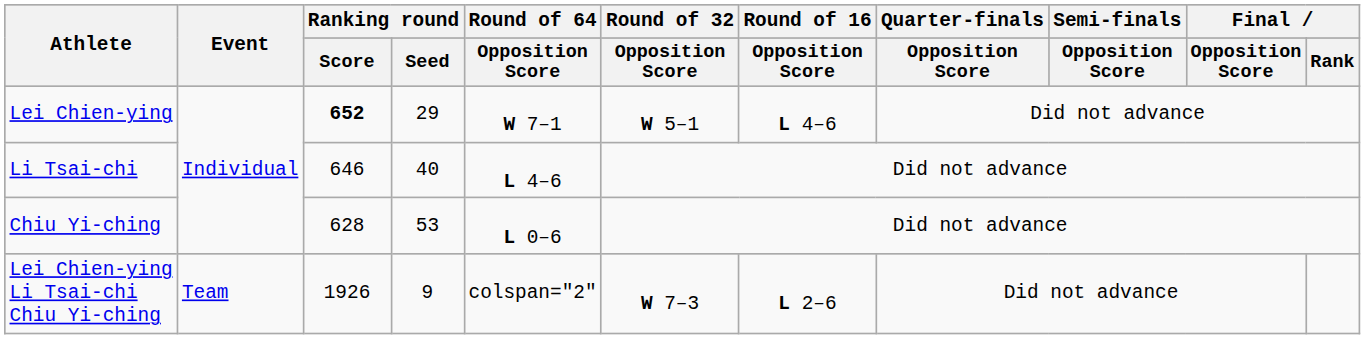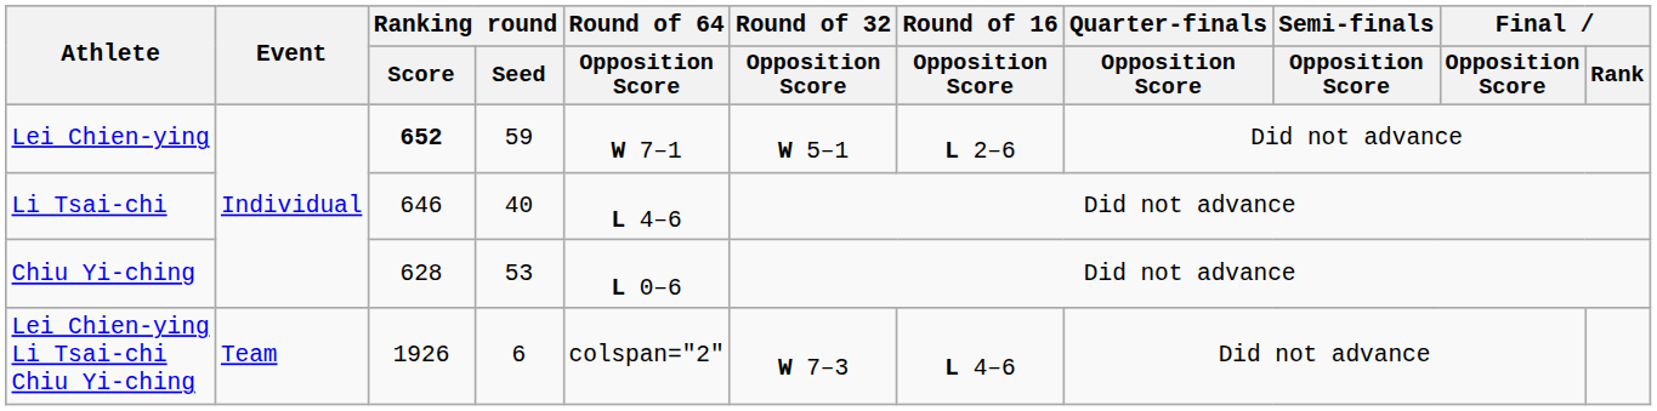Lei Chien-ying | Ranking round / Seed: 29 -> 59
Lei Chien-ying | Round of 16 / Opposition Score: L 4–6 -> L 2–6
Lei Chien-ying Li Tsai-chi Chiu Yi-ching | Ranking round / Seed: 9 -> 6
Lei Chien-ying Li Tsai-chi Chiu Yi-ching | Round of 16 / Opposition Score: L 2–6 -> L 4–6
